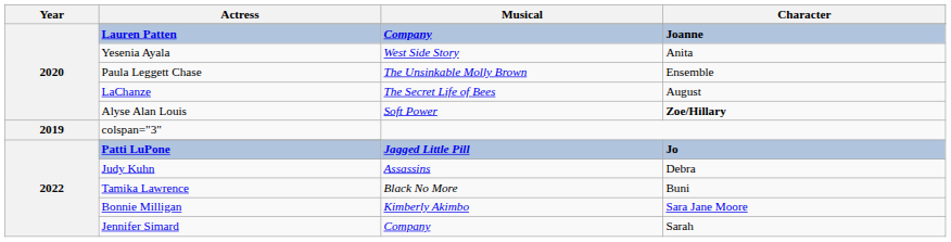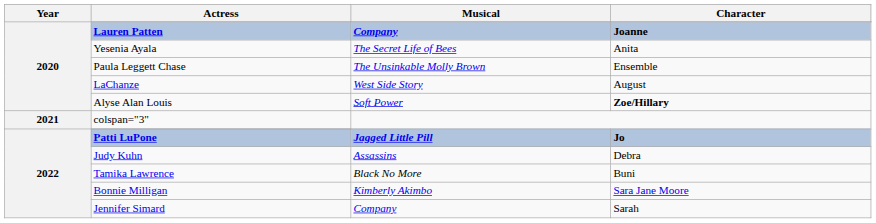Yesenia Ayala | Musical: West Side Story -> The Secret Life of Bees
LaChanze | Musical: The Secret Life of Bees -> West Side Story
colspan="3" | Year / 2020: 2019 -> 2021
